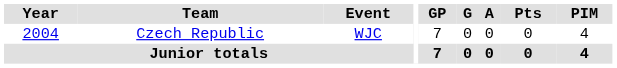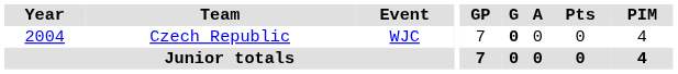Czech Republic | G: normal -> bold
